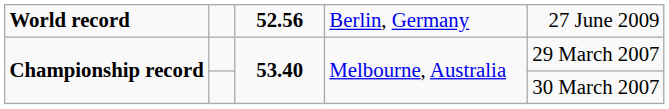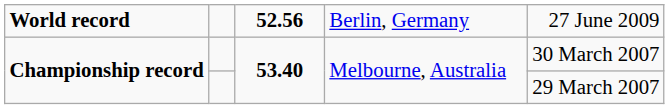row 2 | column 5: 29 March 2007 -> 30 March 2007
row 3 | column 5: 30 March 2007 -> 29 March 2007
